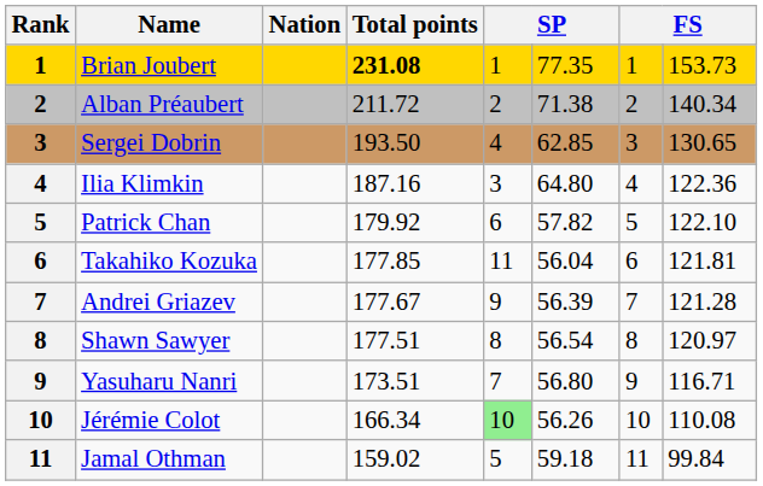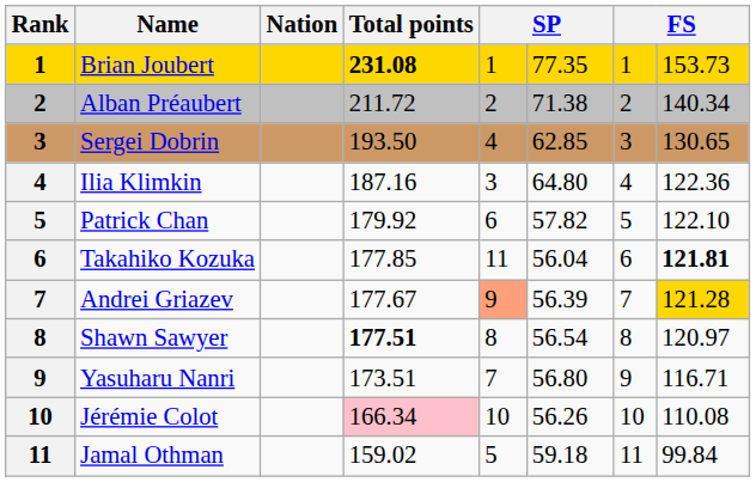Takahiko Kozuka | column 8: normal -> bold
Andrei Griazev | column 5: no background -> lightsalmon background
Andrei Griazev | column 8: no background -> gold background
Shawn Sawyer | Total points: normal -> bold
Jérémie Colot | Total points: no background -> pink background
Jérémie Colot | column 5: lightgreen background -> no background
